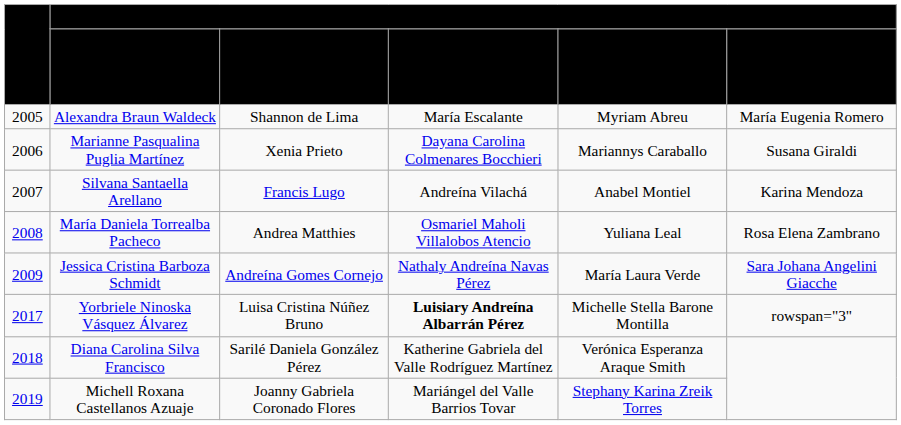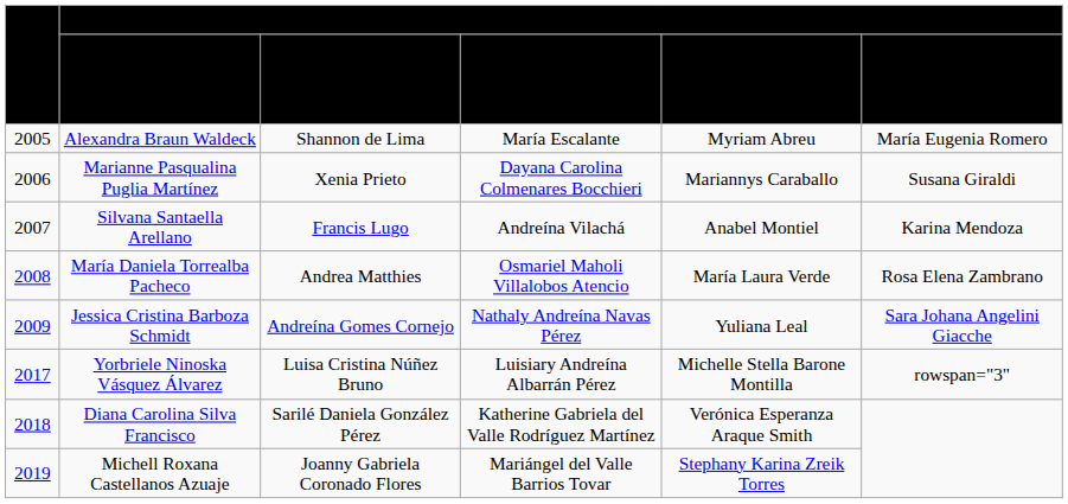María Daniela Torrealba Pacheco | column 5: Yuliana Leal -> María Laura Verde
Jessica Cristina Barboza Schmidt | column 5: María Laura Verde -> Yuliana Leal
Yorbriele Ninoska Vásquez Álvarez | column 4: bold -> normal
